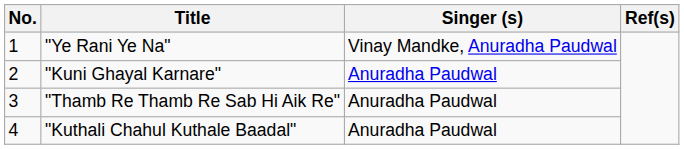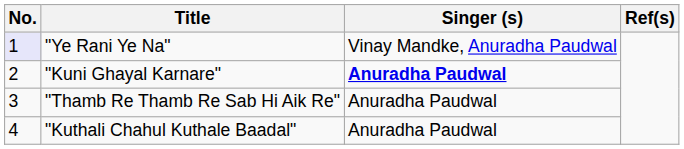"Ye Rani Ye Na" | No.: no background -> lavender background
"Kuni Ghayal Karnare" | Singer (s): normal -> bold
